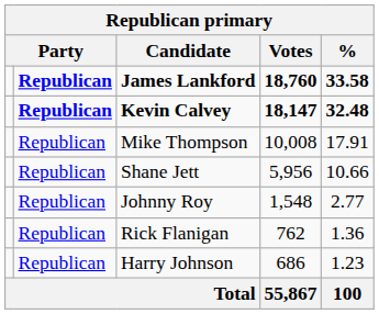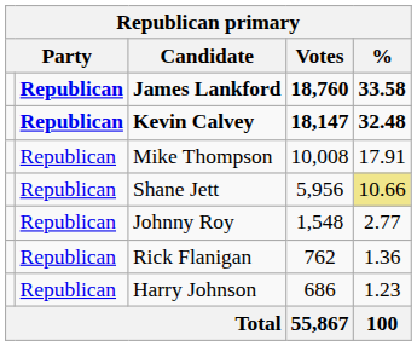Shane Jett | %: no background -> khaki background
